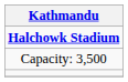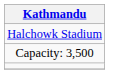row 2 | column 1: bold -> normal
